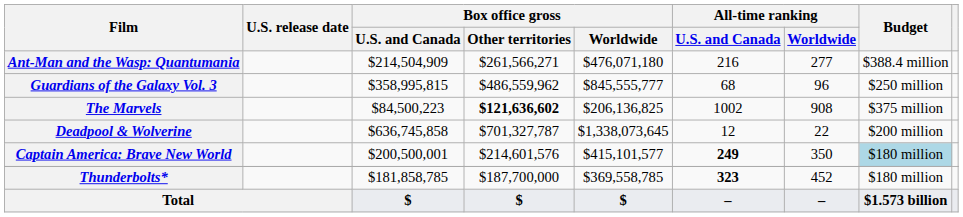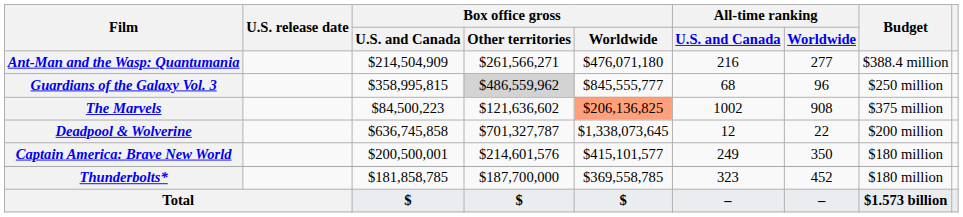Guardians of the Galaxy Vol. 3 | Box office gross / Other territories: no background -> lightgrey background
The Marvels | Box office gross / Other territories: bold -> normal
The Marvels | Box office gross / Worldwide: no background -> lightsalmon background
Captain America: Brave New World | All-time ranking / U.S. and Canada: bold -> normal
Captain America: Brave New World | Budget: lightblue background -> no background
Thunderbolts* | All-time ranking / U.S. and Canada: bold -> normal
